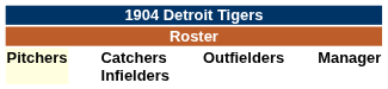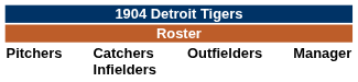Pitchers | column 1: lightyellow background -> no background
